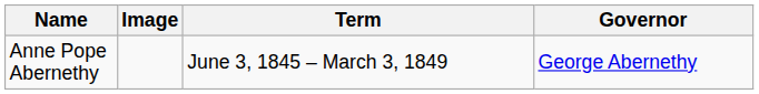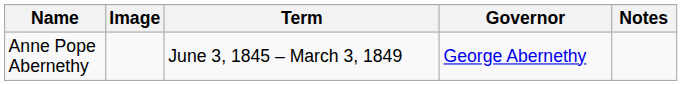+ column: Notes
